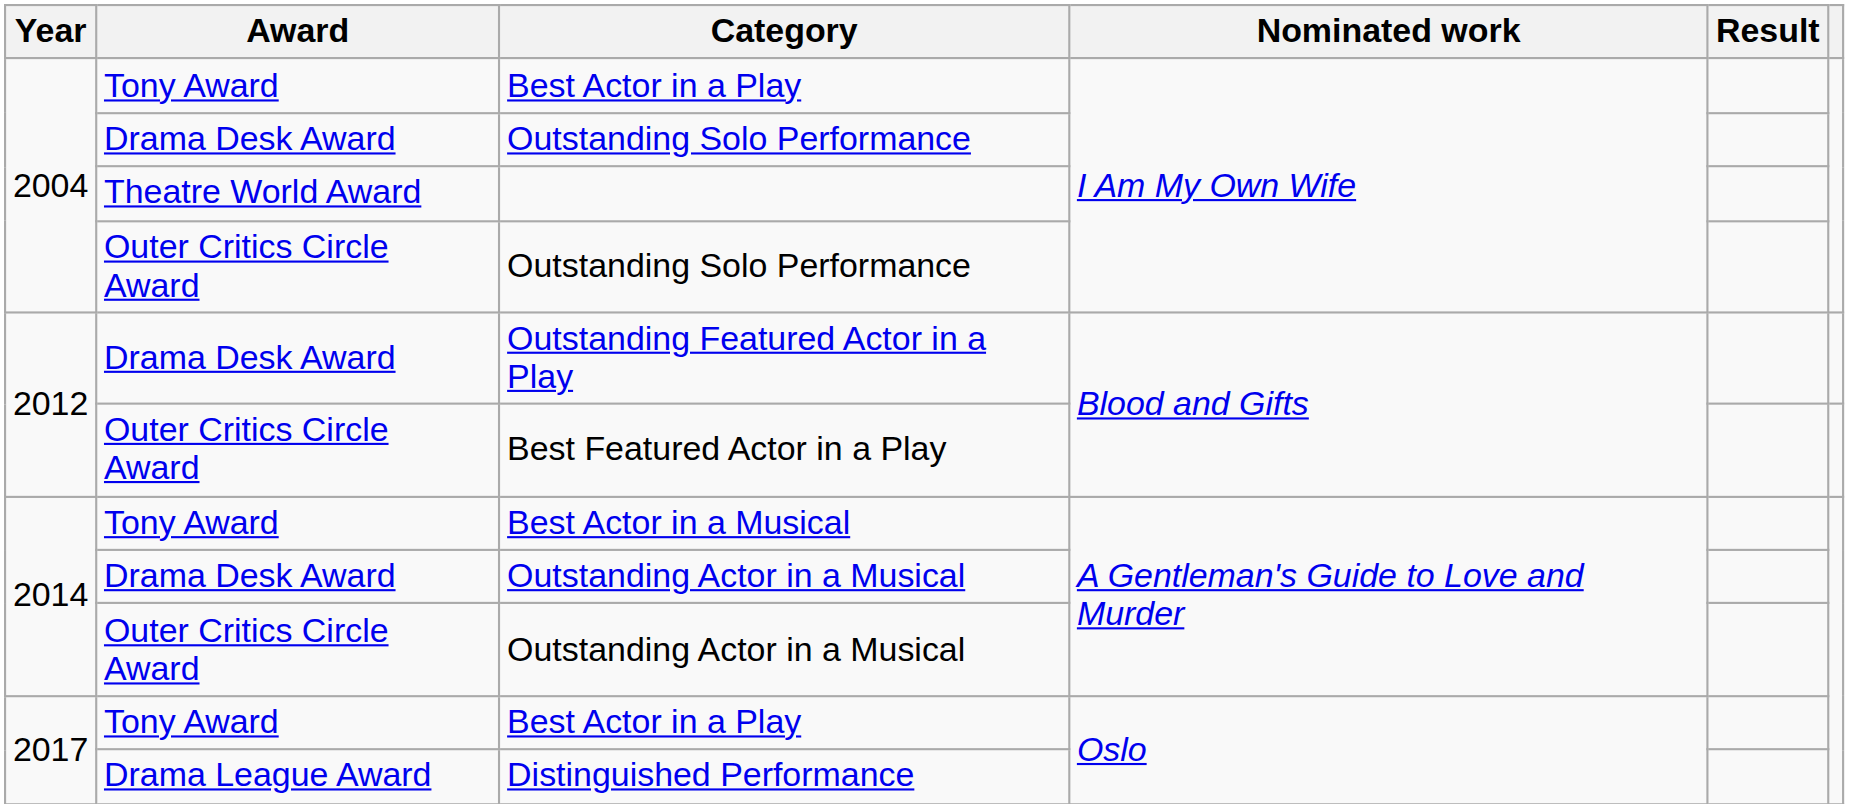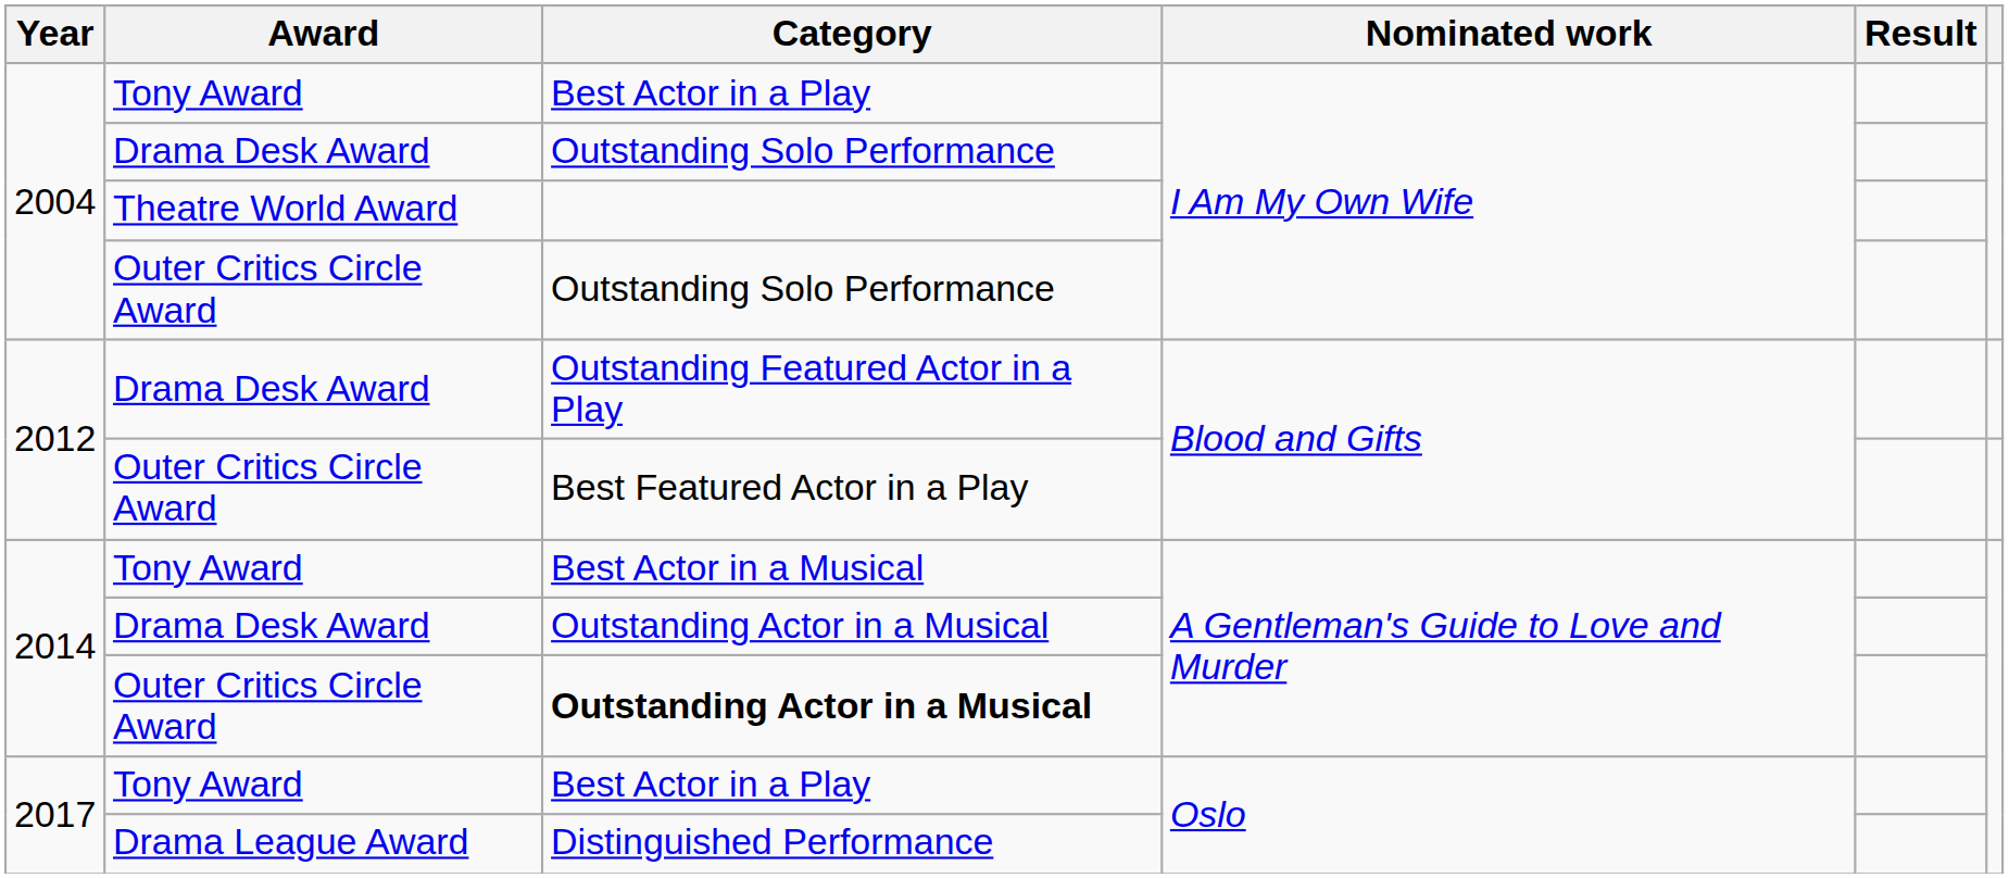Outer Critics Circle Award / Outstanding Actor in a Musical | Category: normal -> bold
